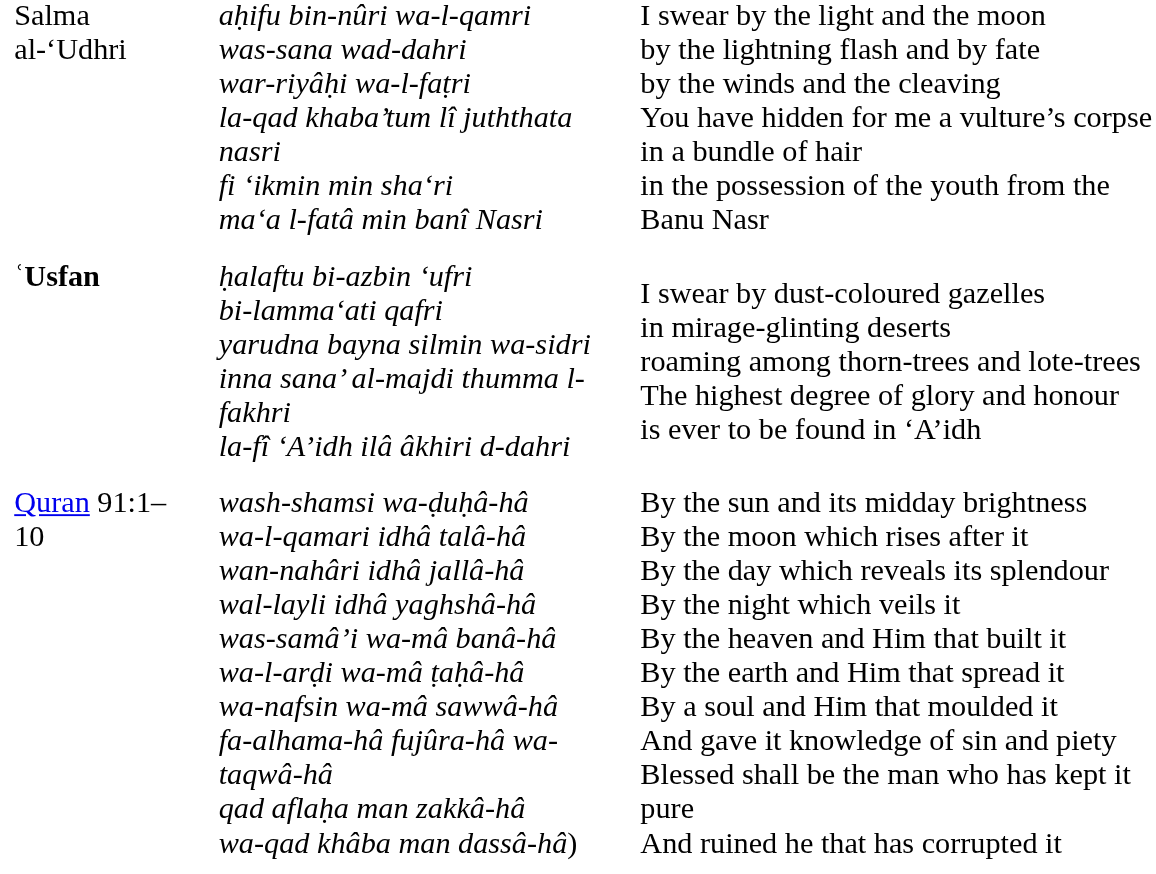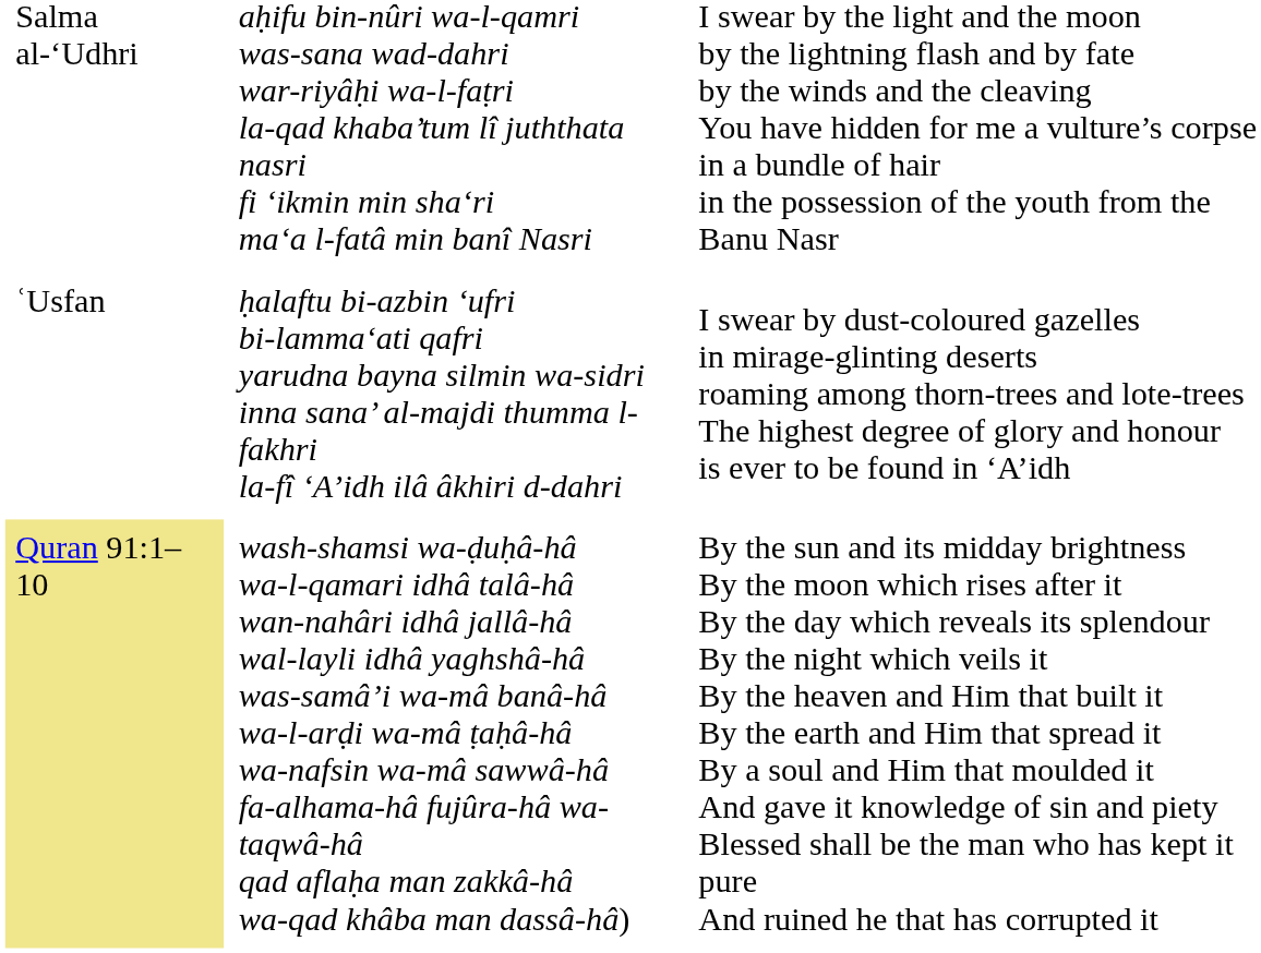ʿUsfan | column 1: bold -> normal
Quran 91:1–10 | column 1: no background -> khaki background
